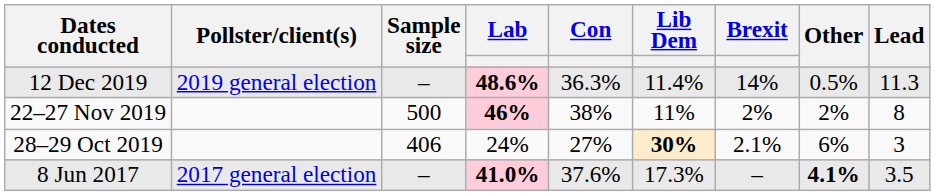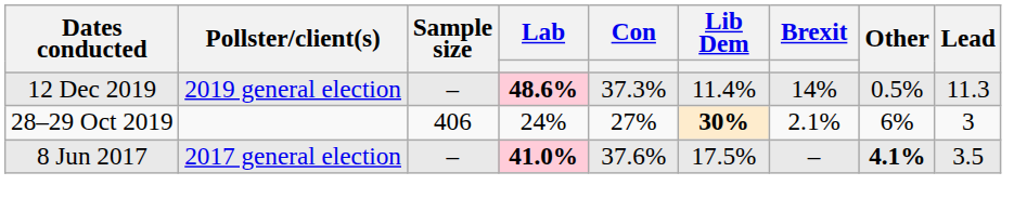12 Dec 2019 | Con: 36.3% -> 37.3%
- row: 22–27 Nov 2019 | 500 | 46% | 38% | 11% | 2% | 2% | 8
8 Jun 2017 | Lib Dem: 17.3% -> 17.5%
